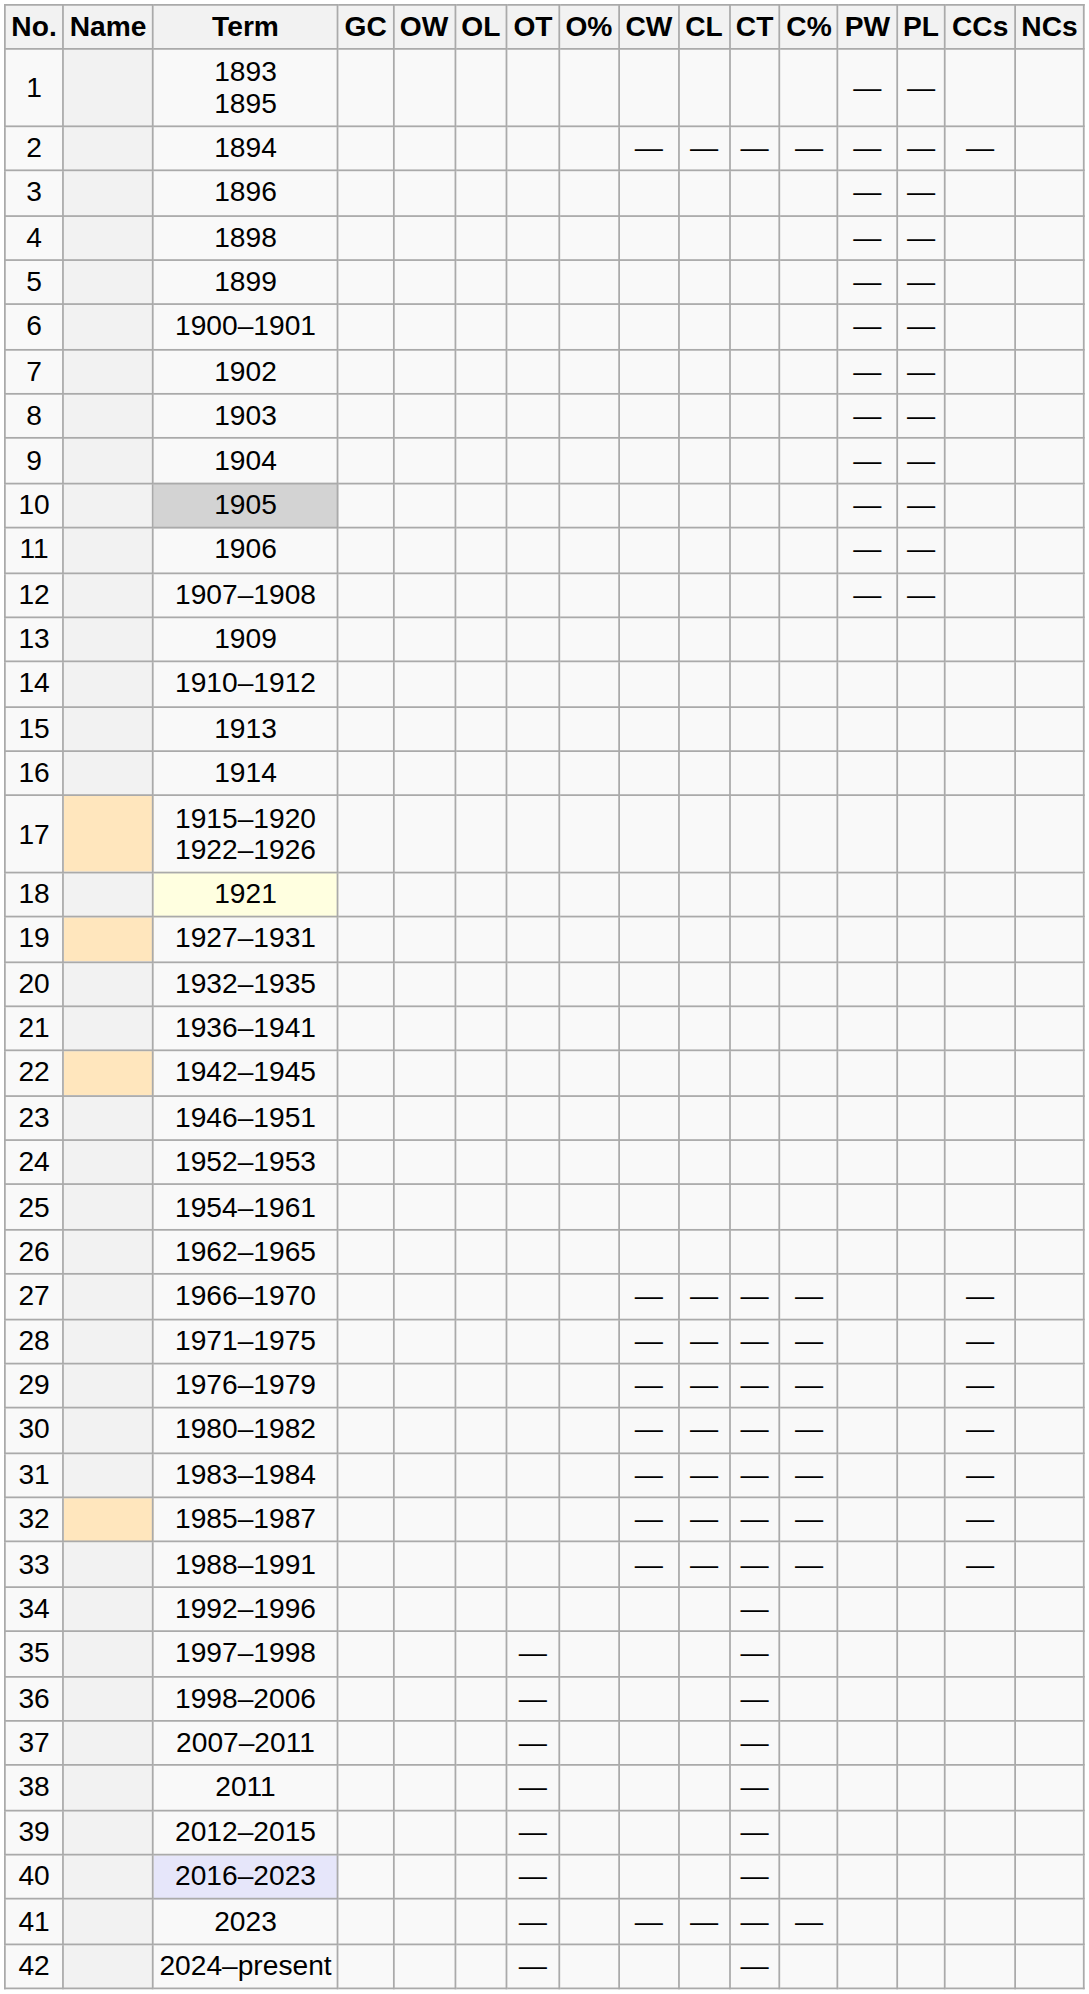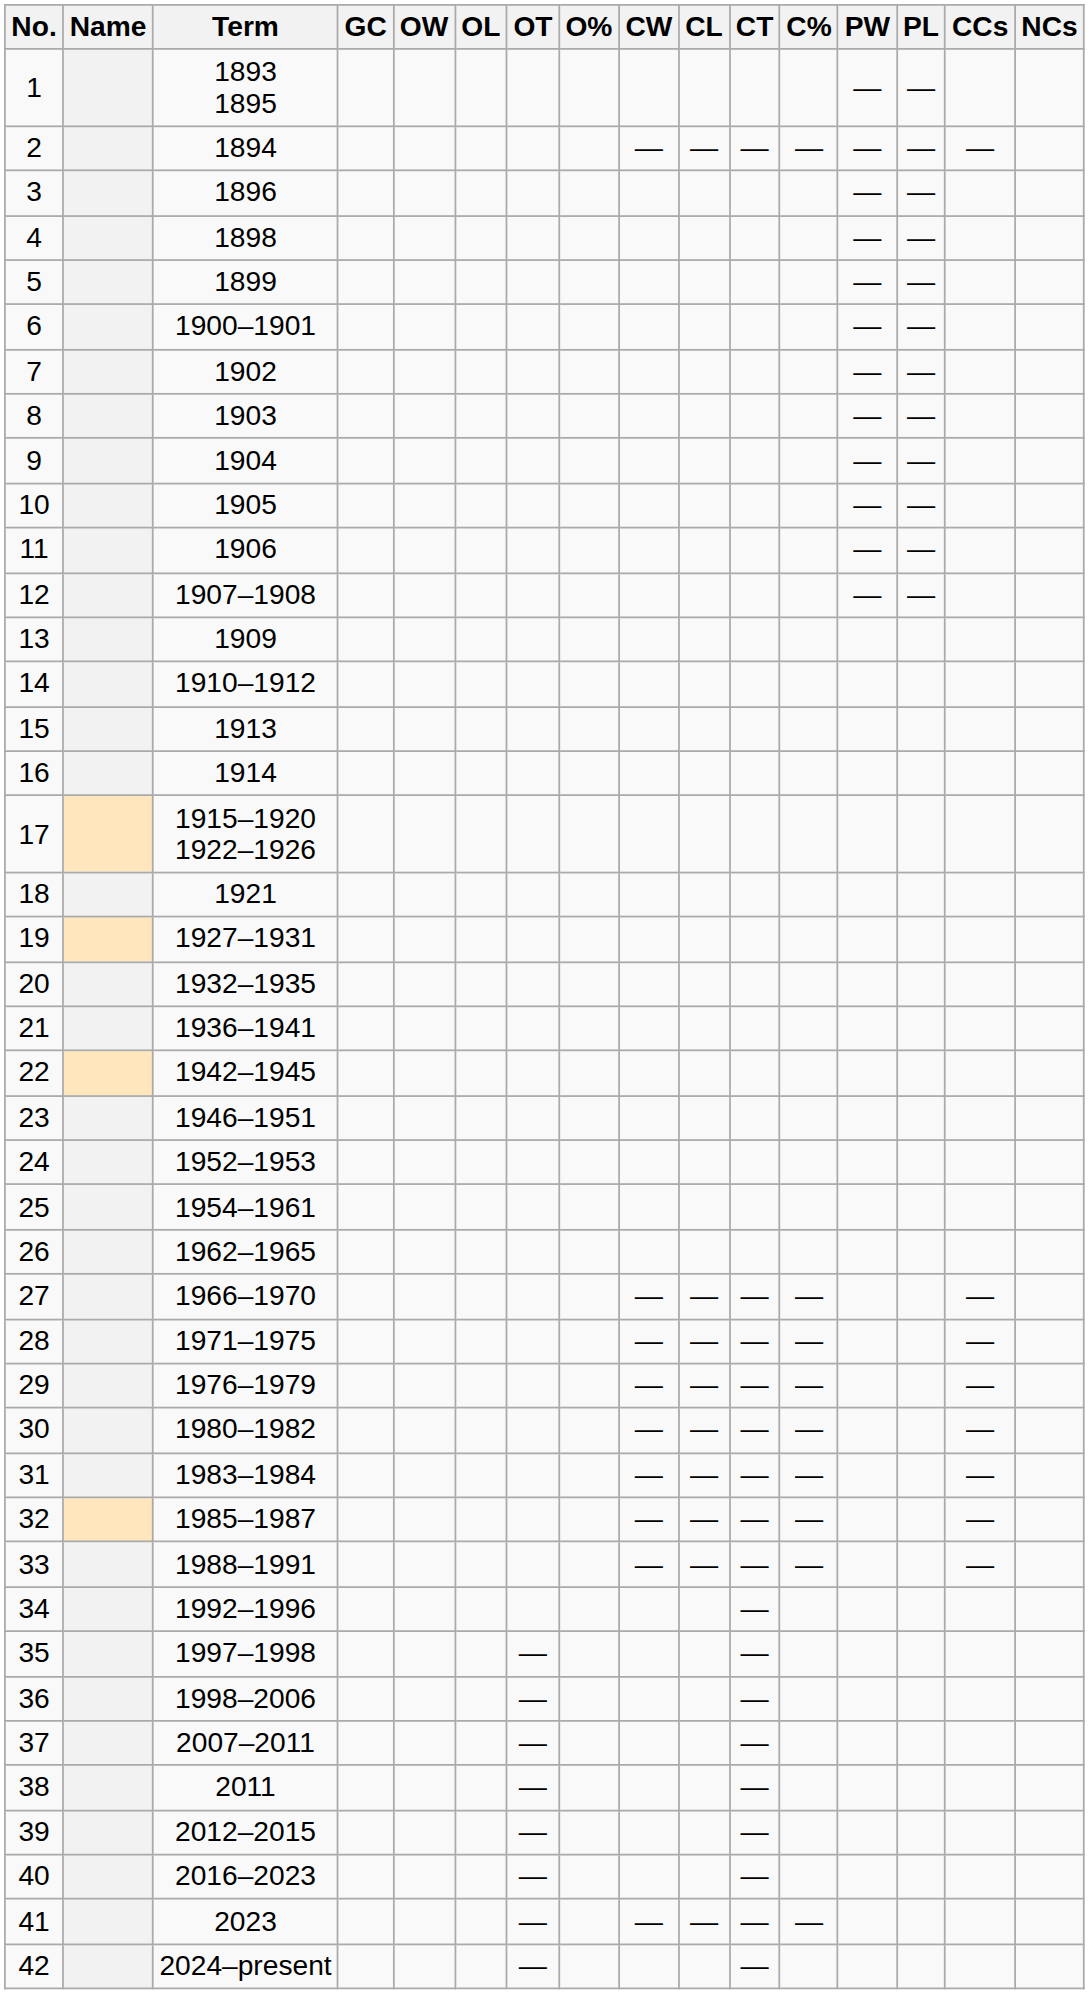10 | Term: lightgrey background -> no background
18 | Term: lightyellow background -> no background
40 | Term: lavender background -> no background
